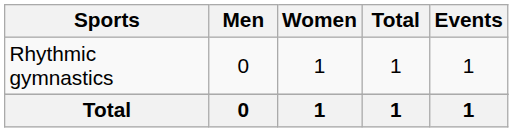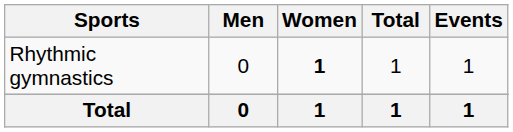Rhythmic gymnastics | Women: normal -> bold
